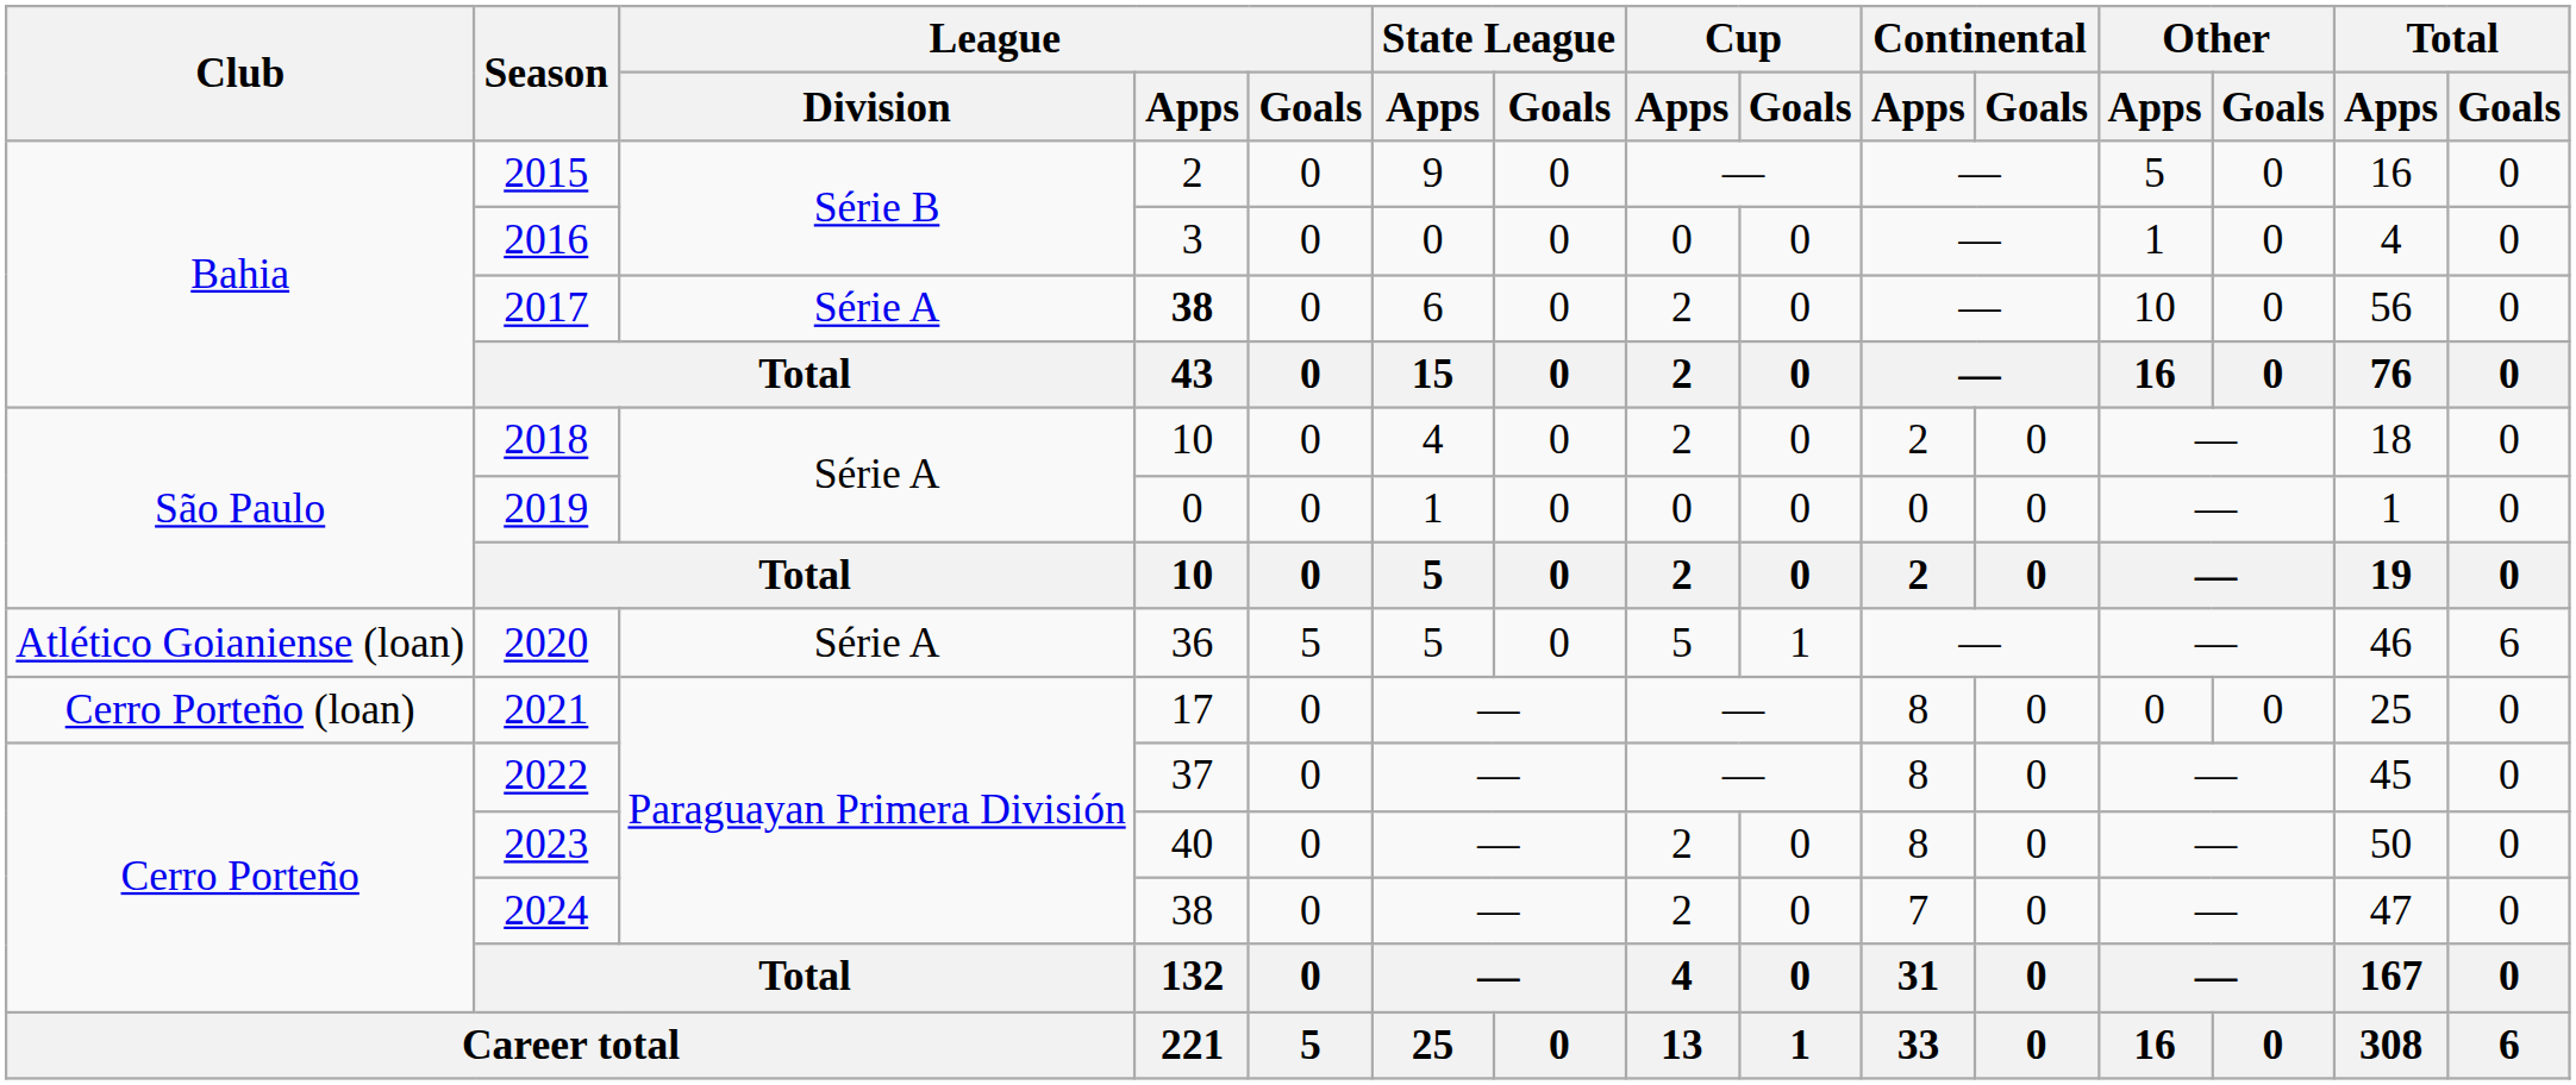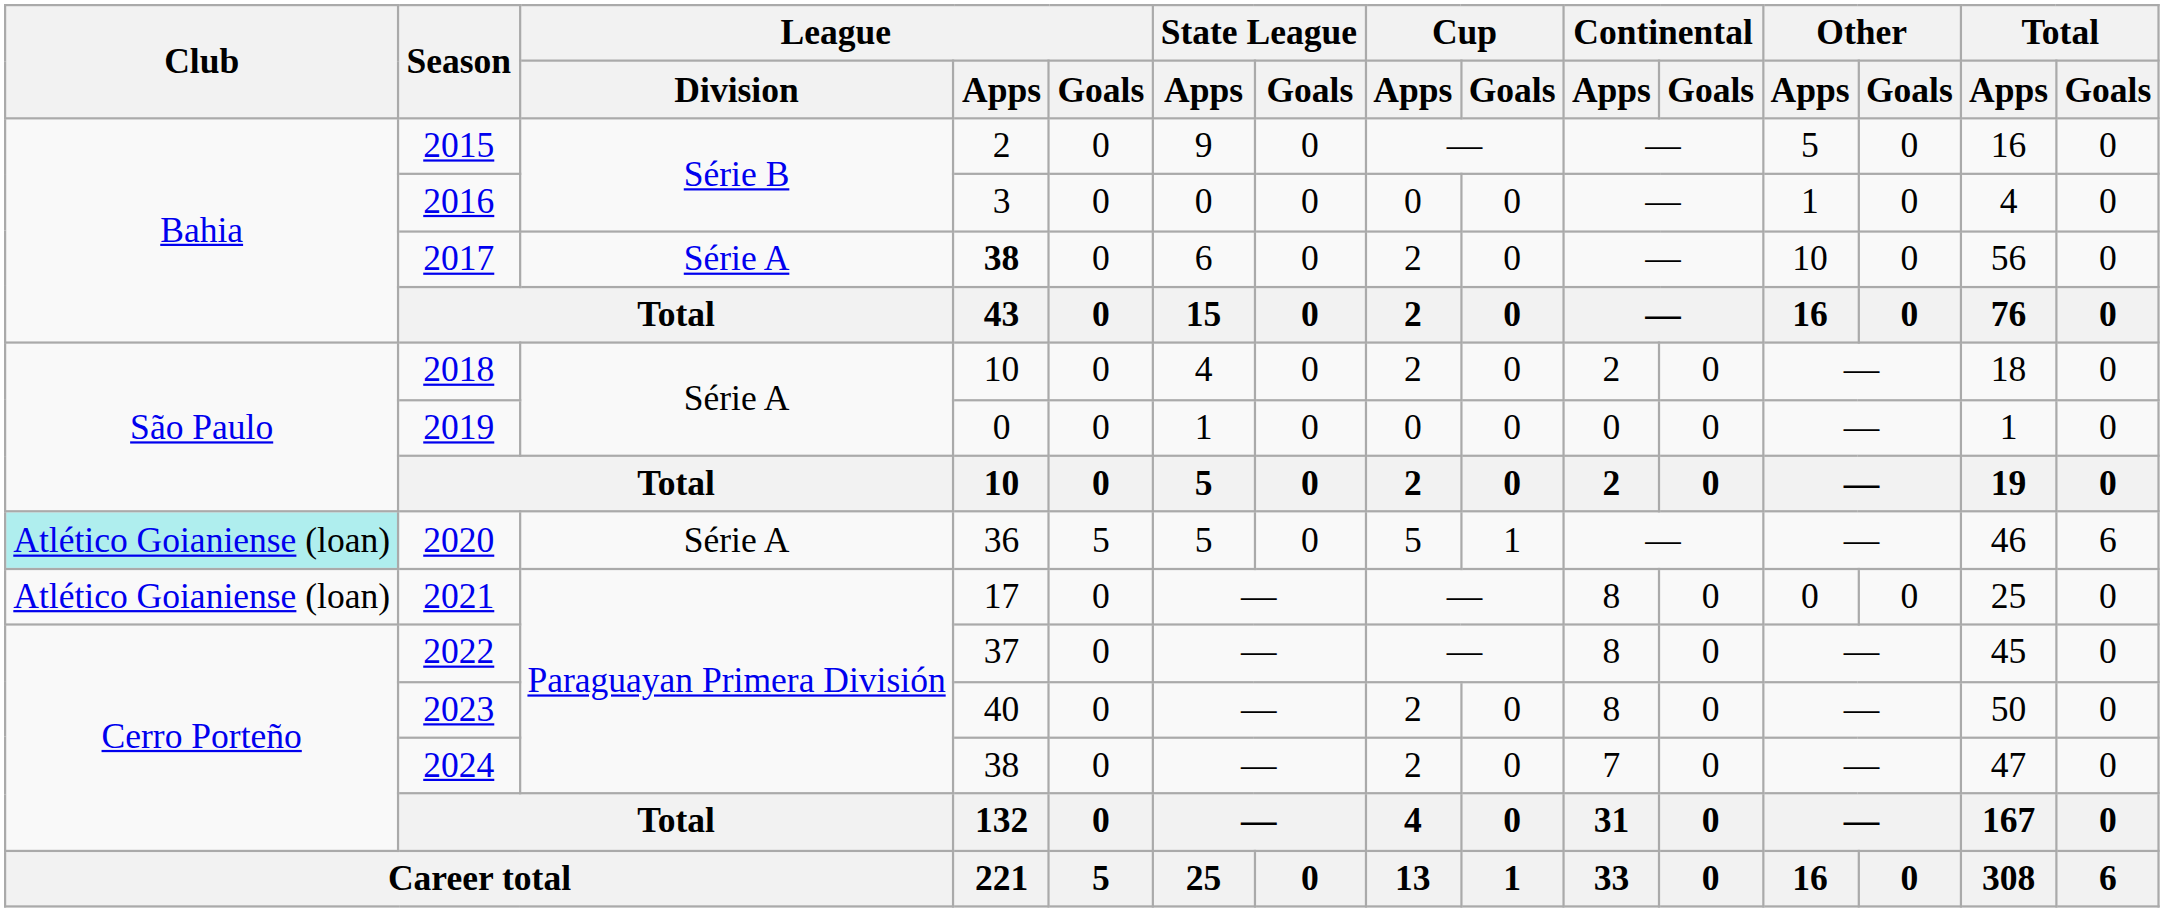2020 | Club: no background -> paleturquoise background
2021 | Club: Cerro Porteño (loan) -> Atlético Goianiense (loan)
